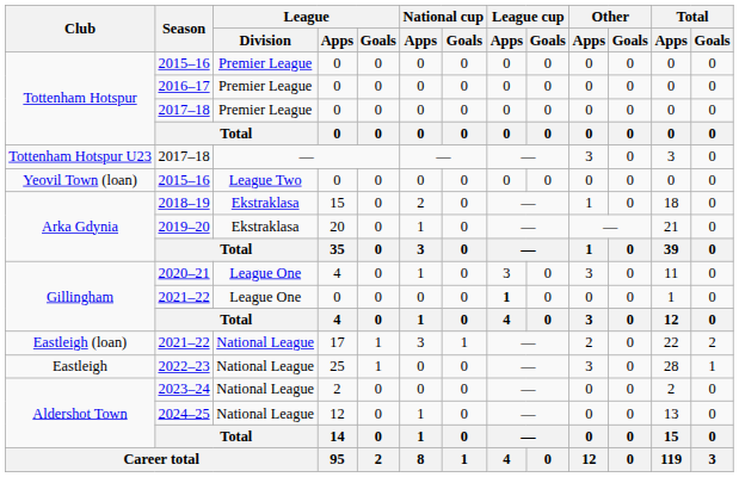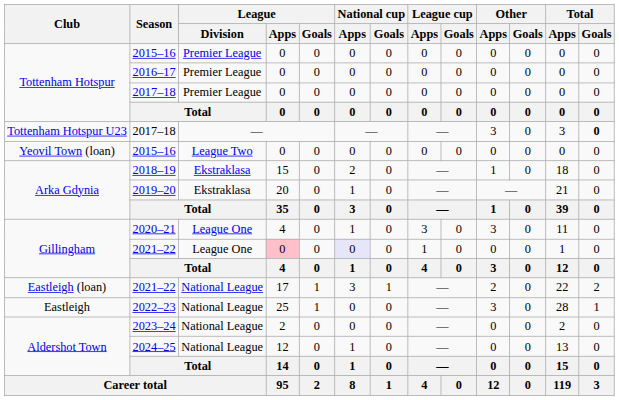Tottenham Hotspur U23 / 2017–18 | Total / Goals: normal -> bold
Gillingham / 2021–22 | League / Apps: no background -> pink background
Gillingham / 2021–22 | National cup / Apps: no background -> lavender background
Gillingham / 2021–22 | League cup / Apps: bold -> normal
